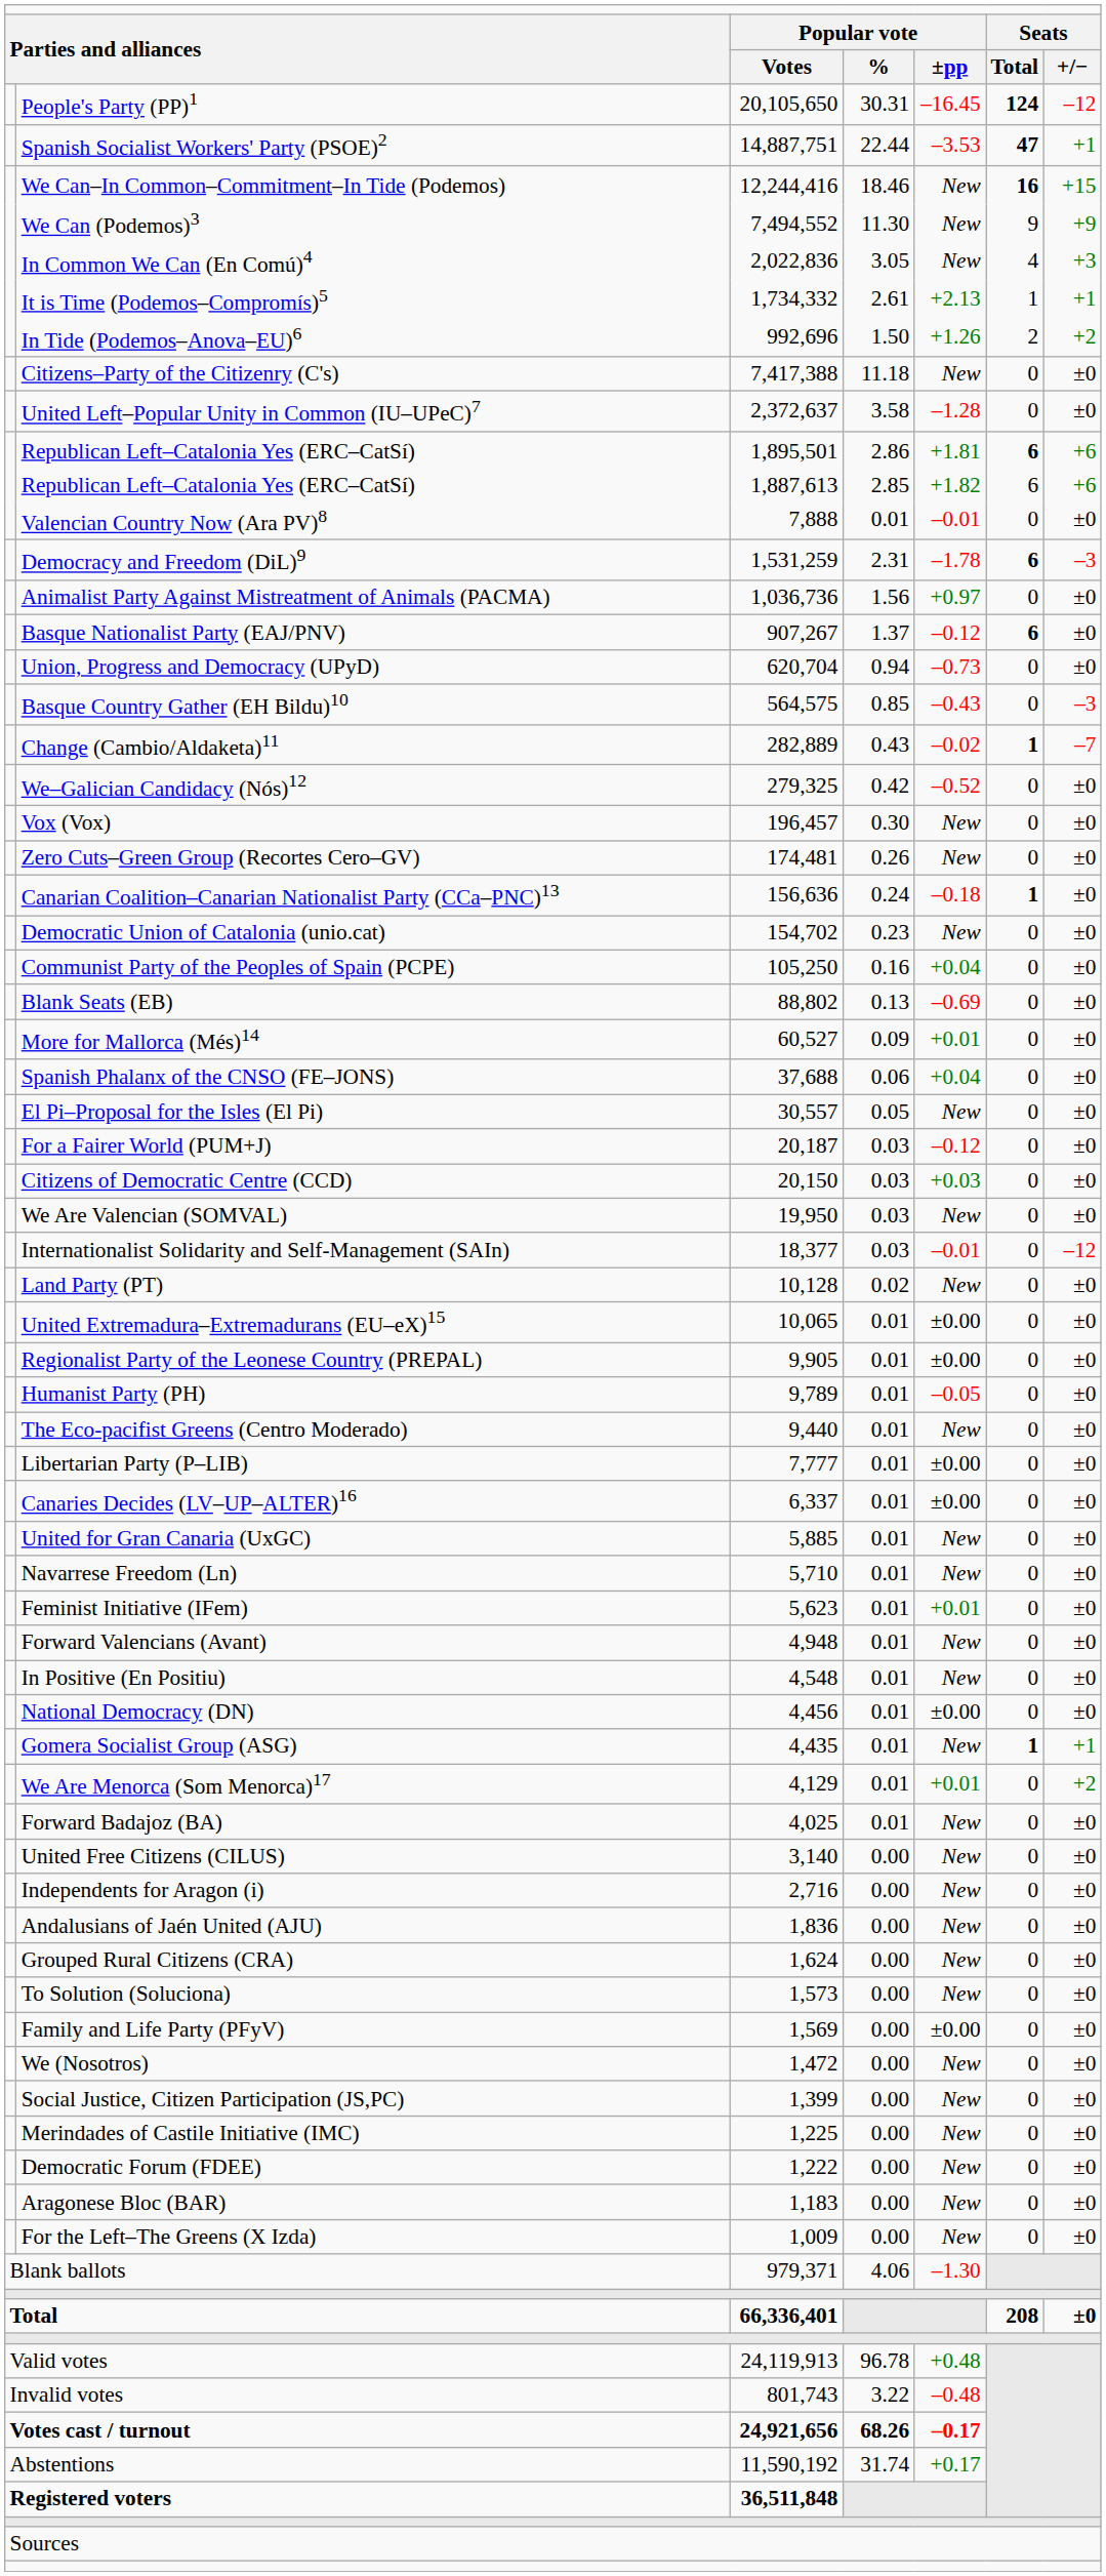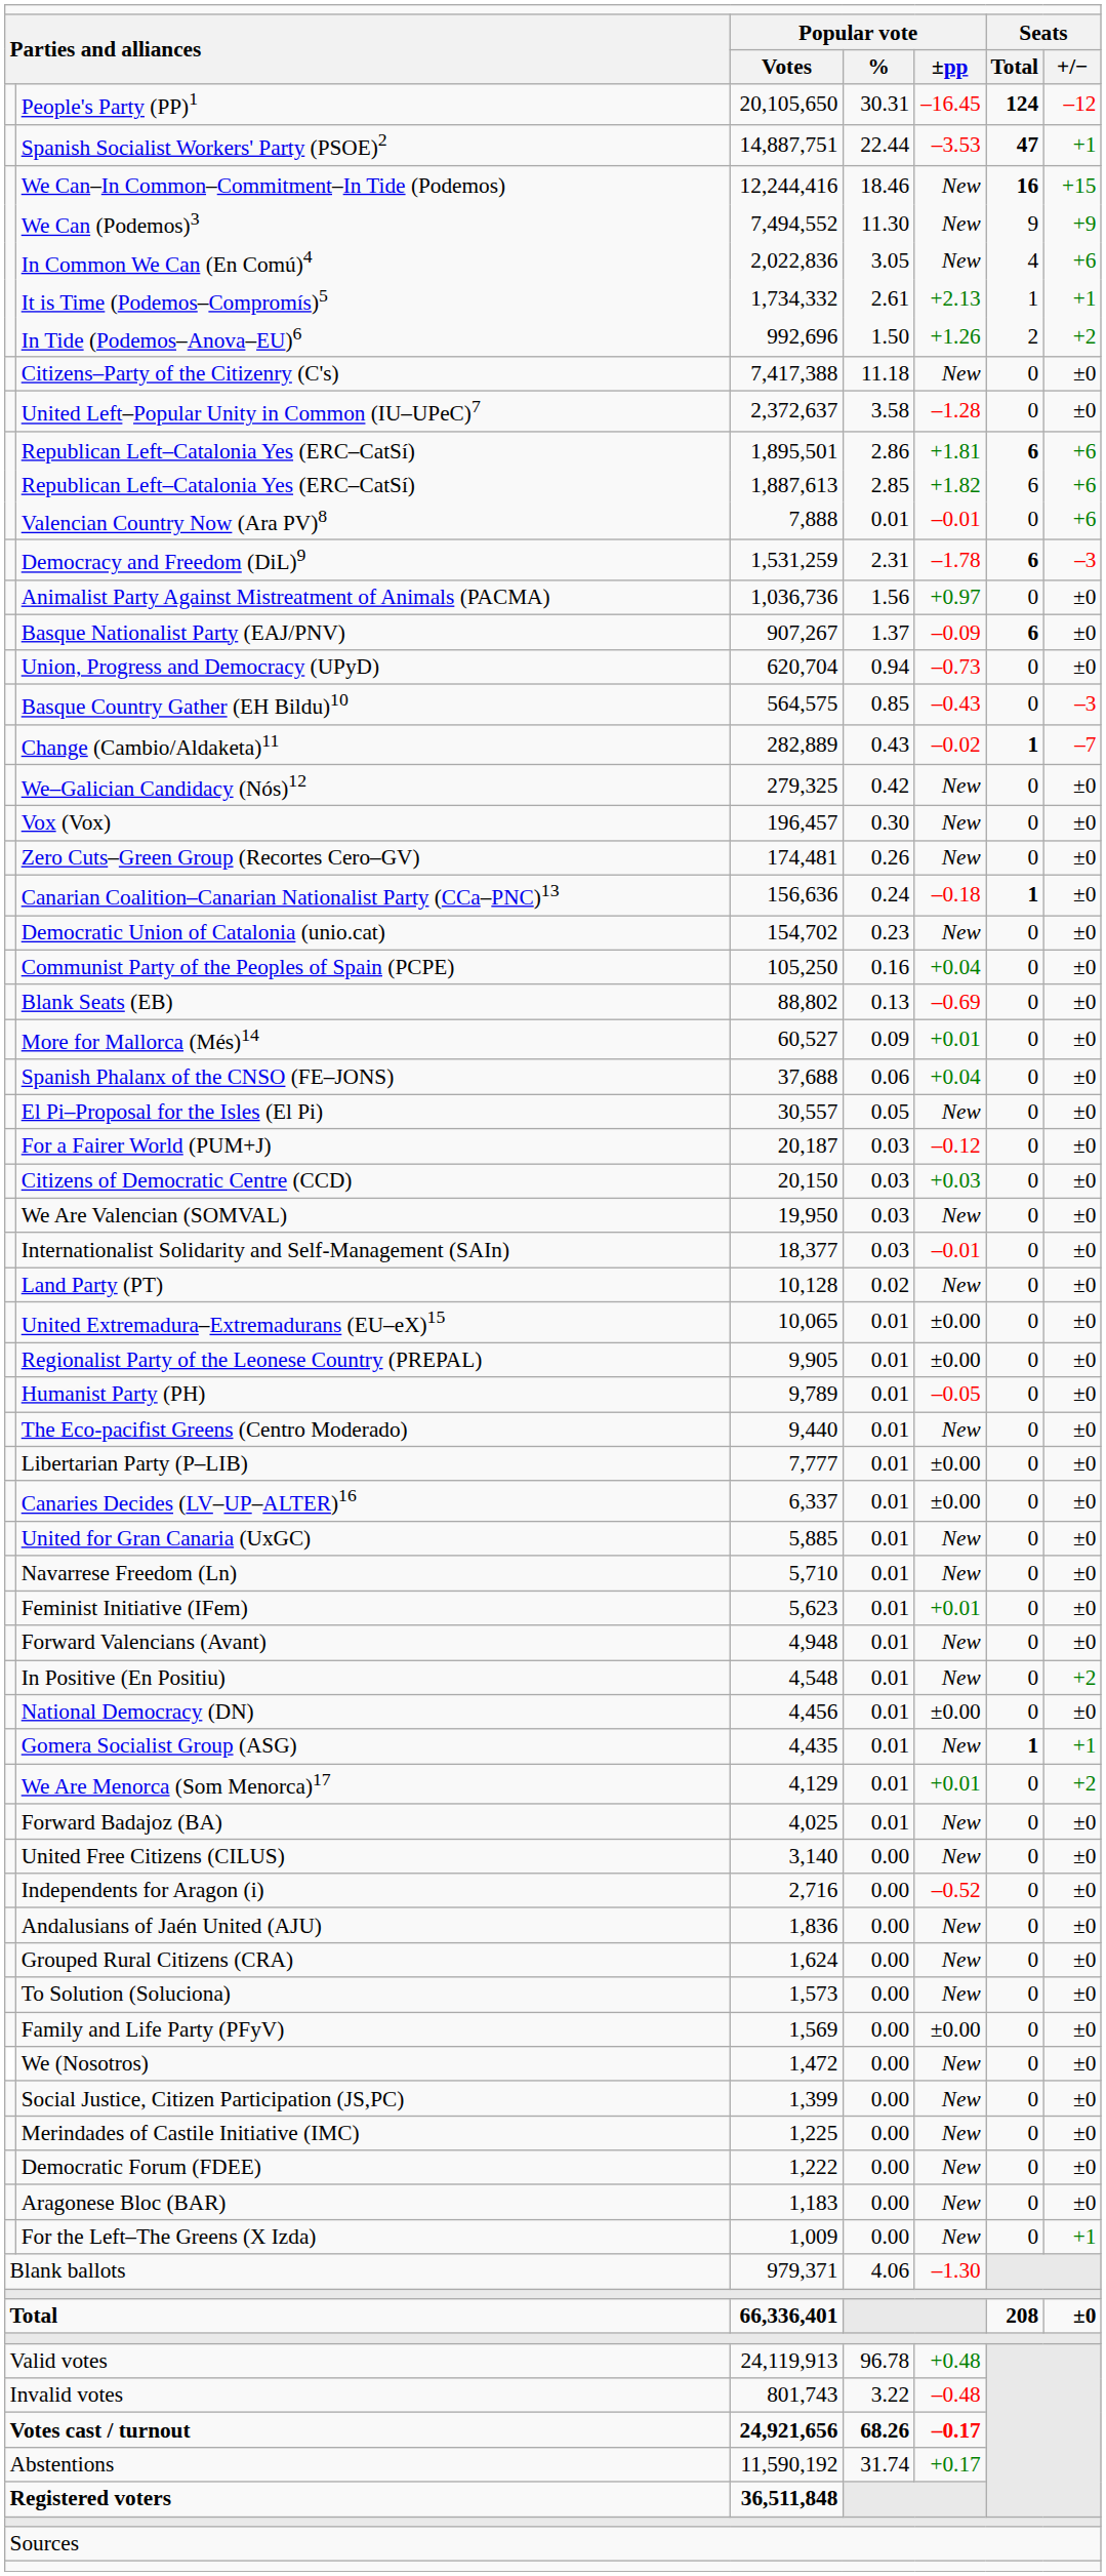In Common We Can (En Comú)4 | column 7: +3 -> +6
Valencian Country Now (Ara PV)8 | column 7: ±0 -> +6
Basque Nationalist Party (EAJ/PNV) | column 5: –0.12 -> –0.09
We–Galician Candidacy (Nós)12 | column 5: –0.52 -> New
Internationalist Solidarity and Self-Management (SAIn) | column 7: –12 -> ±0
In Positive (En Positiu) | column 7: ±0 -> +2
Independents for Aragon (i) | column 5: New -> –0.52
For the Left–The Greens (X Izda) | column 7: ±0 -> +1
